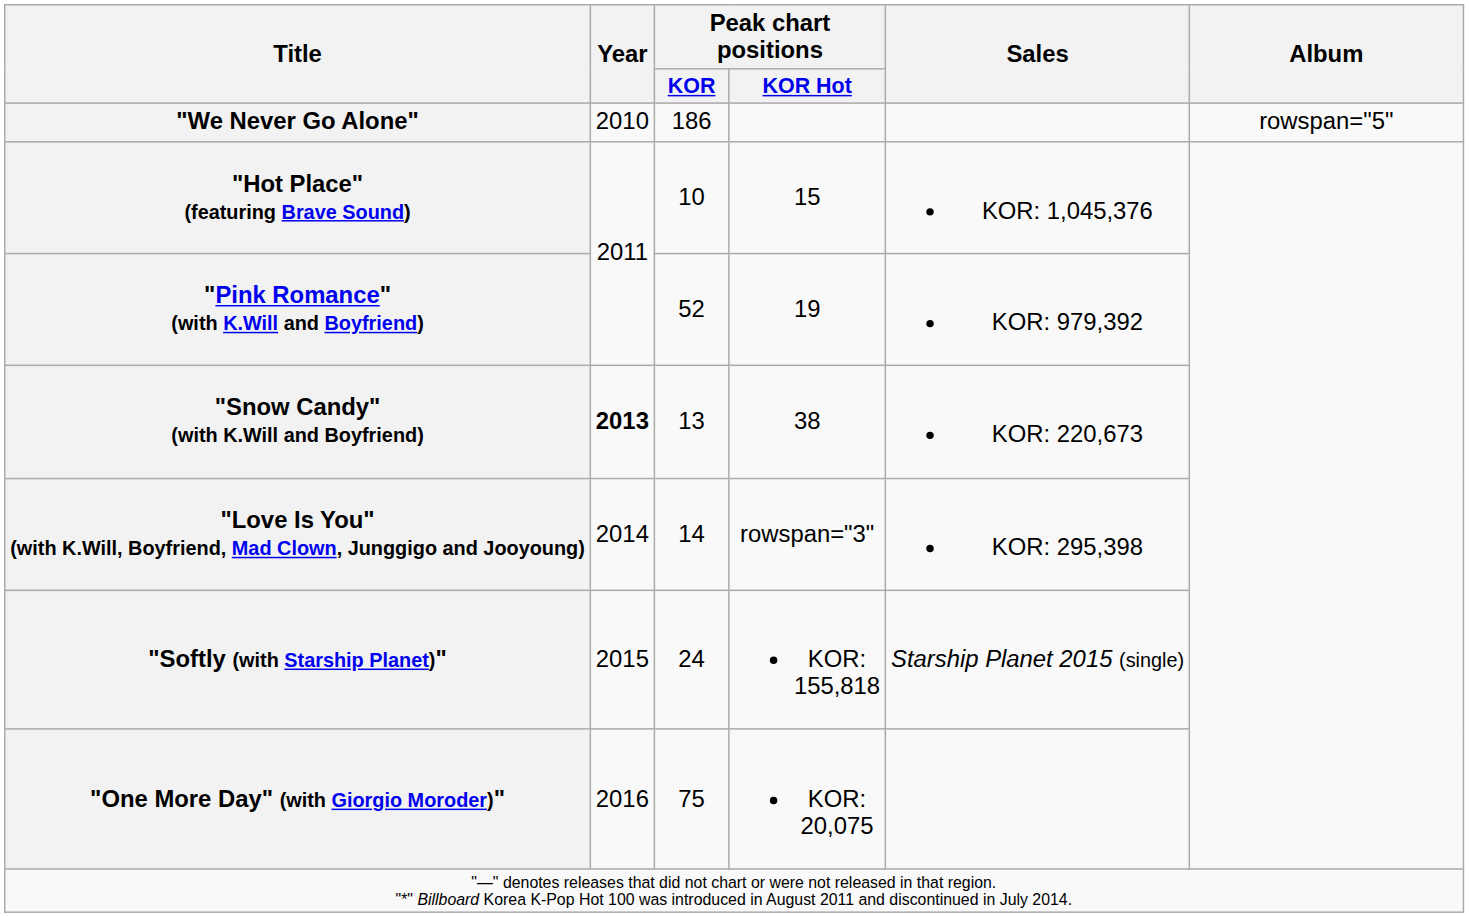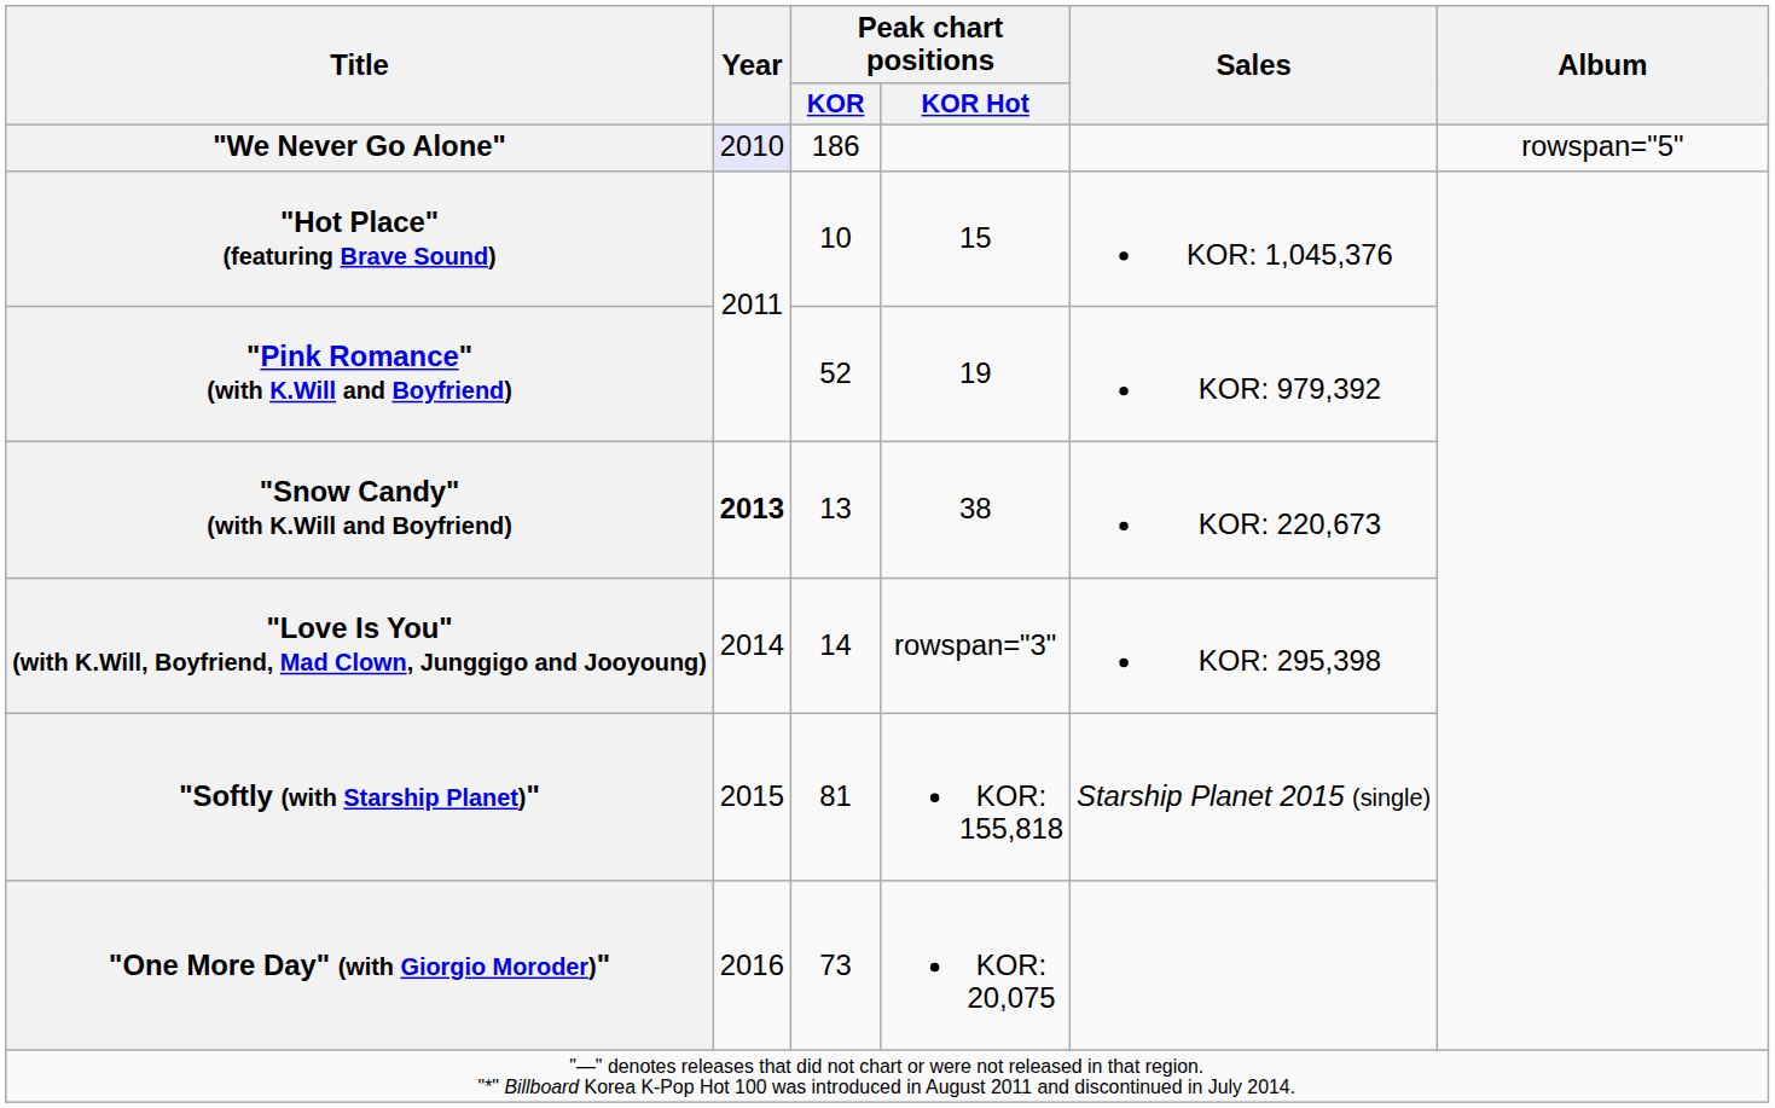"We Never Go Alone" | Year: no background -> lavender background
"Softly (with Starship Planet)" | Peak chart positions / KOR: 24 -> 81
"One More Day" (with Giorgio Moroder)" | Peak chart positions / KOR: 75 -> 73
